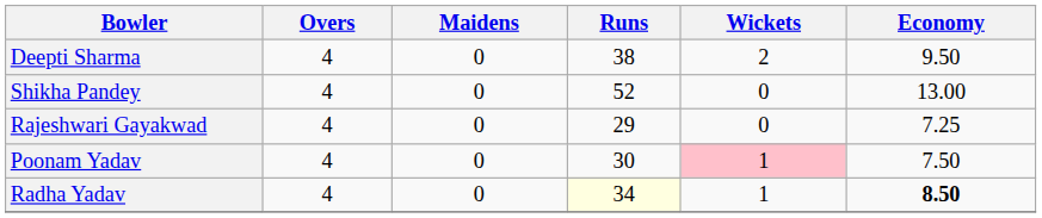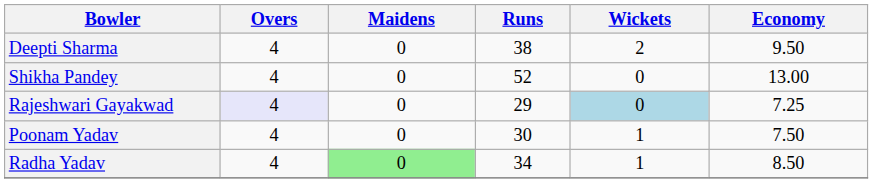Rajeshwari Gayakwad | Overs: no background -> lavender background
Rajeshwari Gayakwad | Wickets: no background -> lightblue background
Poonam Yadav | Wickets: pink background -> no background
Radha Yadav | Maidens: no background -> lightgreen background
Radha Yadav | Runs: lightyellow background -> no background
Radha Yadav | Economy: bold -> normal
